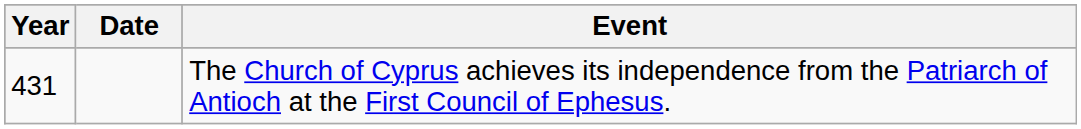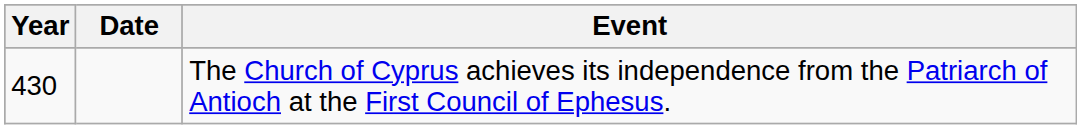row 2 | Year: 431 -> 430
